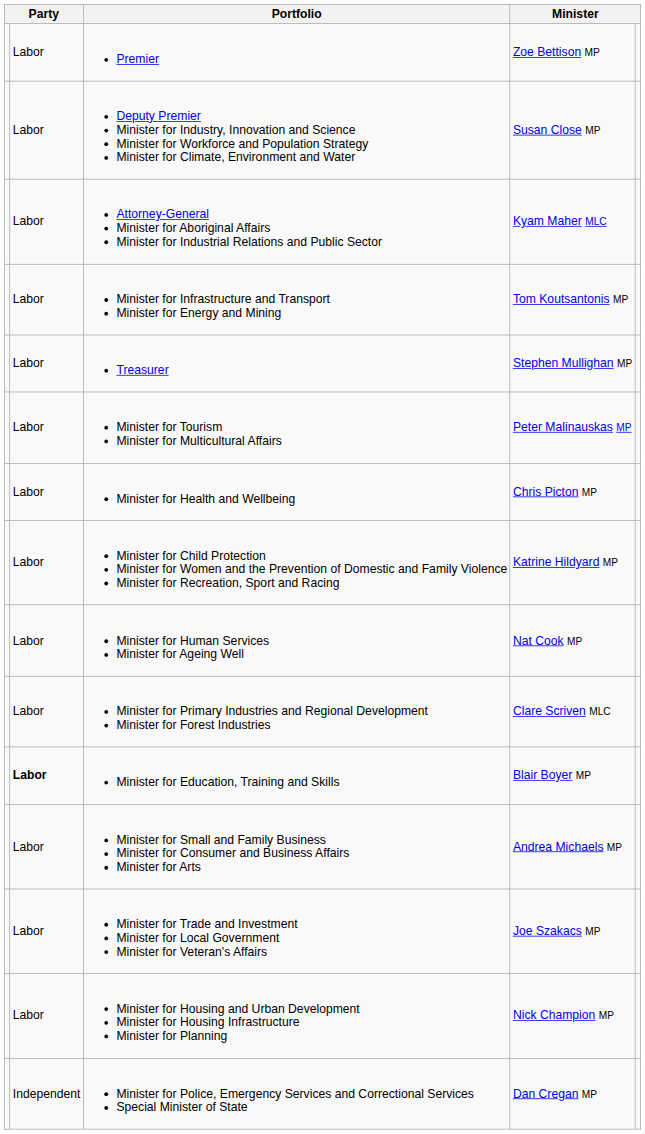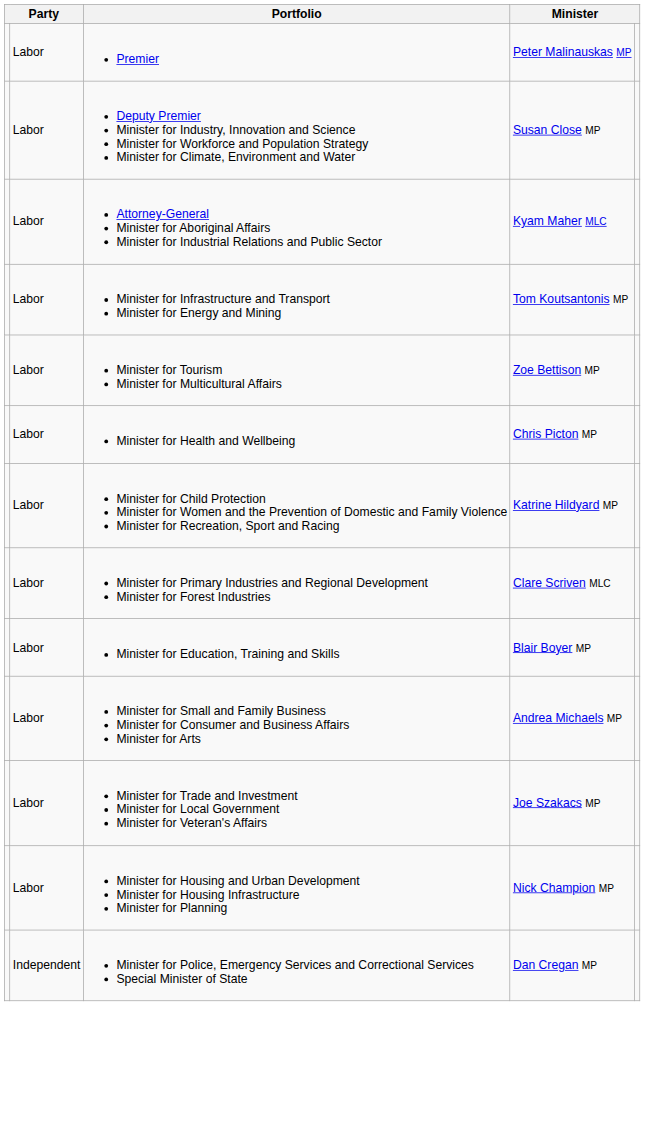Premier | column 4: Zoe Bettison MP -> Peter Malinauskas MP
- row: Labor | Treasurer | Stephen Mullighan MP
Minister for Tourism Minister for Multicultural Affairs | column 4: Peter Malinauskas MP -> Zoe Bettison MP
- row: Labor | Minister for Human Services Minister for Ageing Well | Nat Cook MP
Minister for Education, Training and Skills | column 2: bold -> normal
